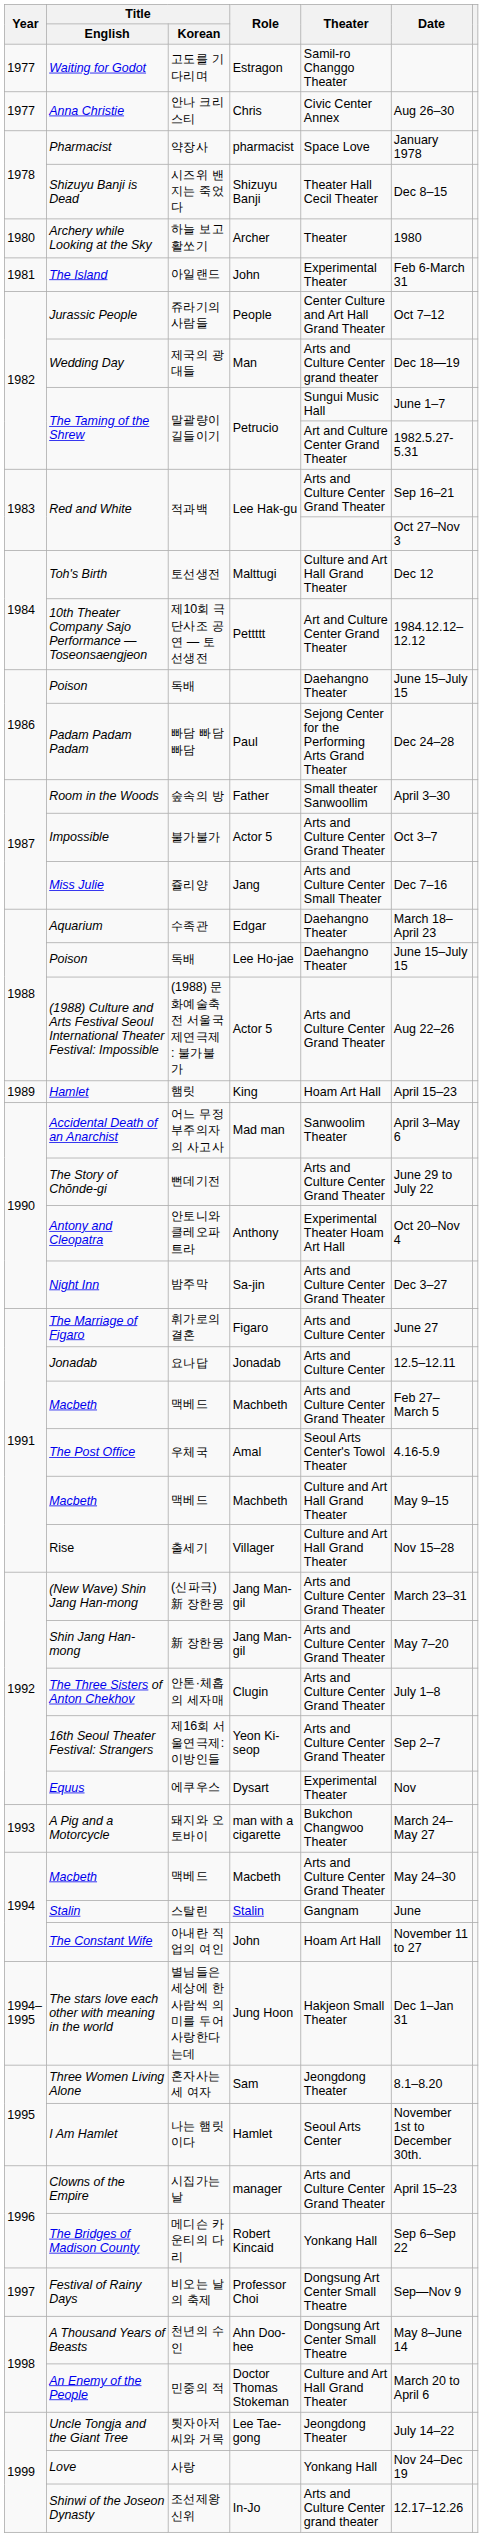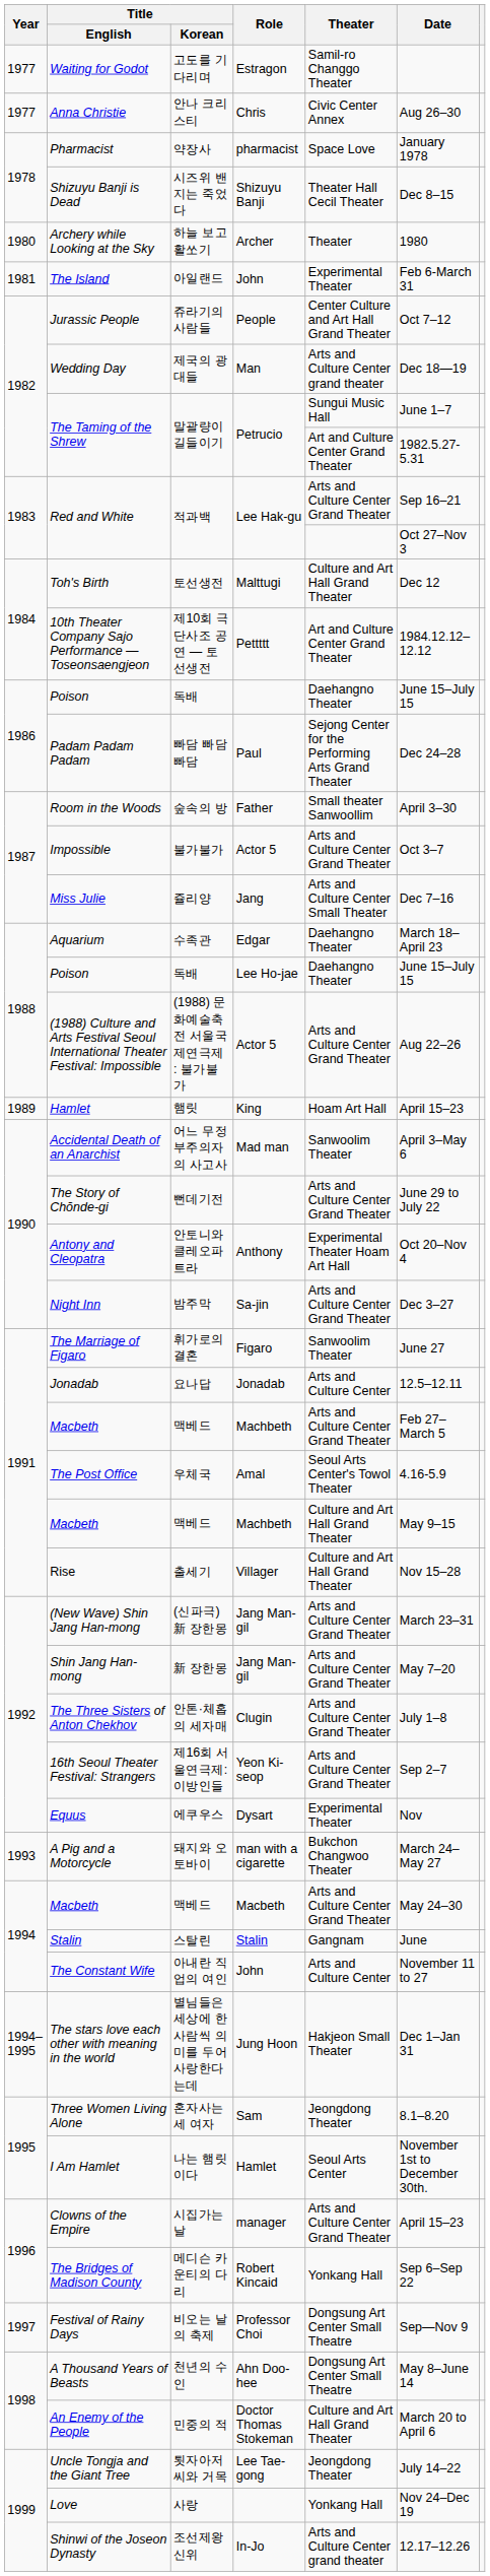The Marriage of Figaro | Theater: Arts and Culture Center -> Sanwoolim Theater
The Constant Wife | Theater: Hoam Art Hall -> Arts and Culture Center
